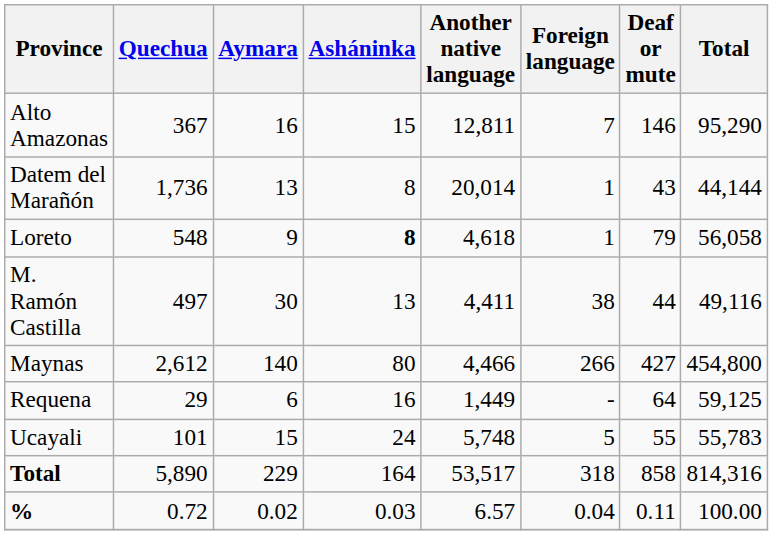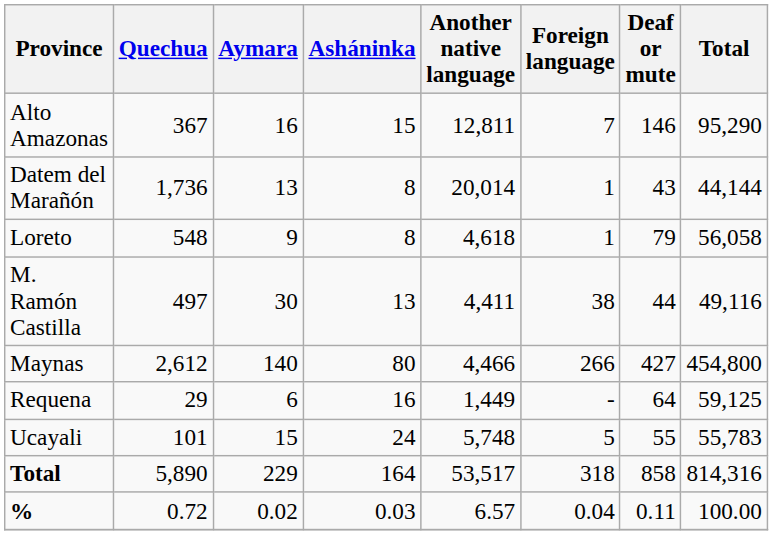Loreto | Asháninka: bold -> normal
